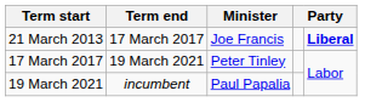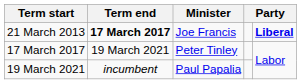21 March 2013 | Term end: normal -> bold
